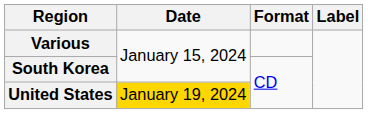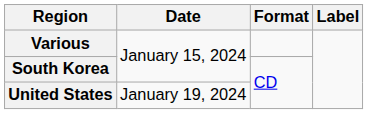United States | Date: gold background -> no background
